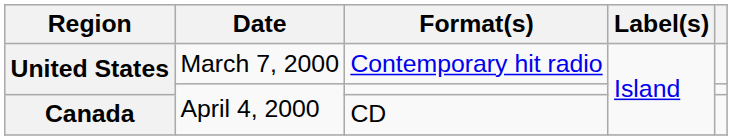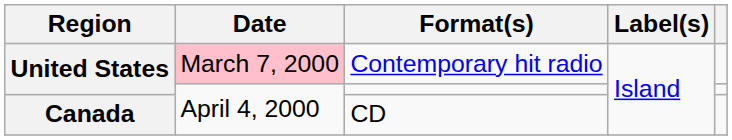Contemporary hit radio | Date: no background -> pink background
